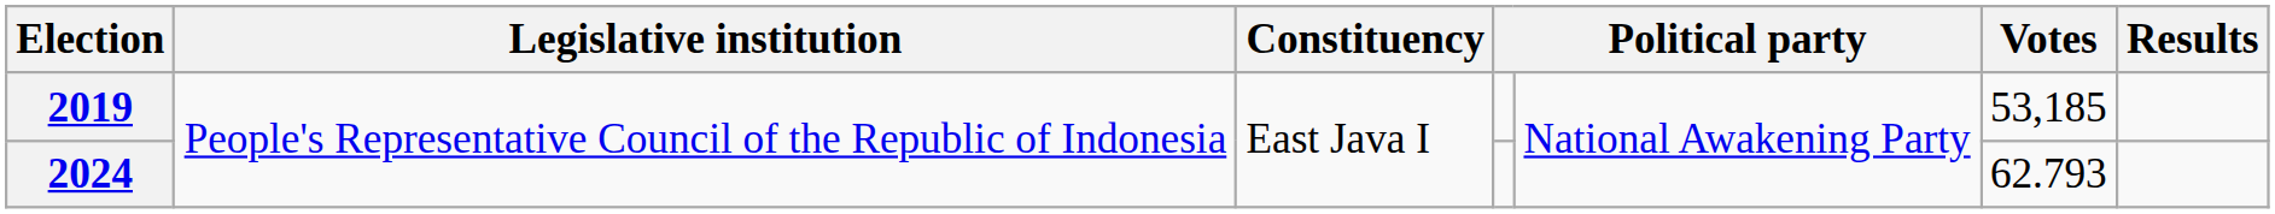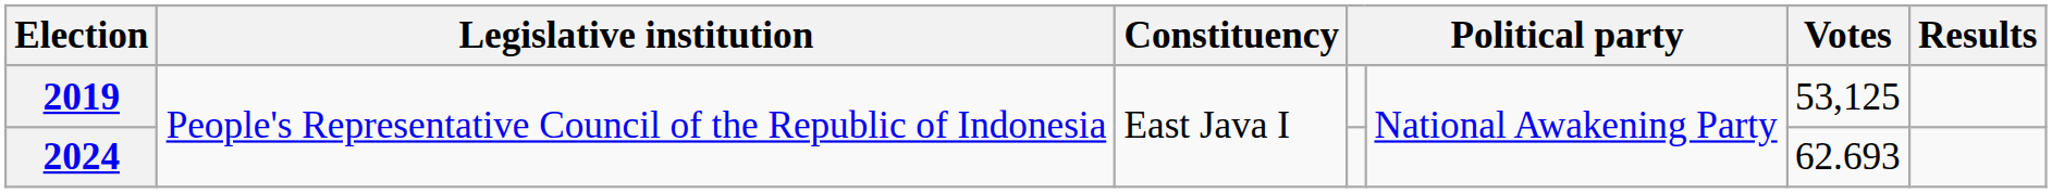2019 | Votes: 53,185 -> 53,125
2024 | Votes: 62.793 -> 62.693
